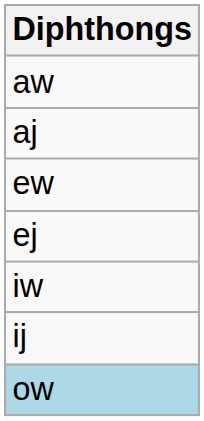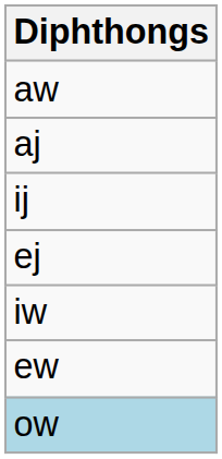row 4 | column 1: ew -> ij
row 7 | column 1: ij -> ew
